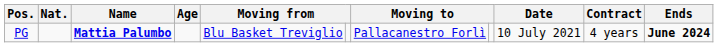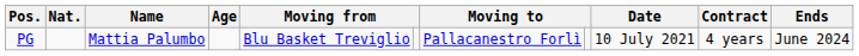PG | Name: bold -> normal
PG | Ends: bold -> normal
